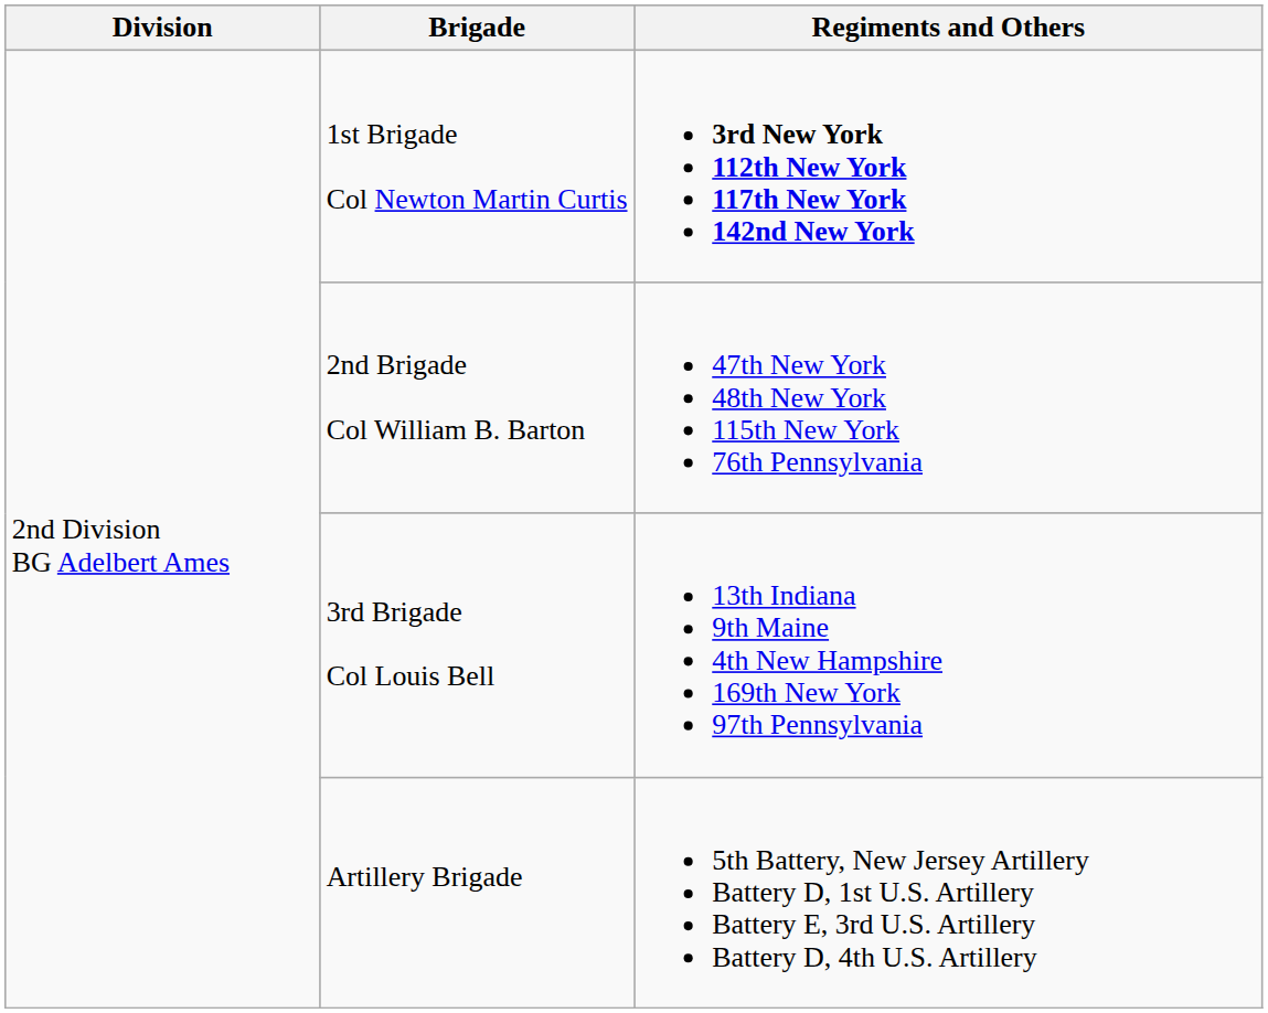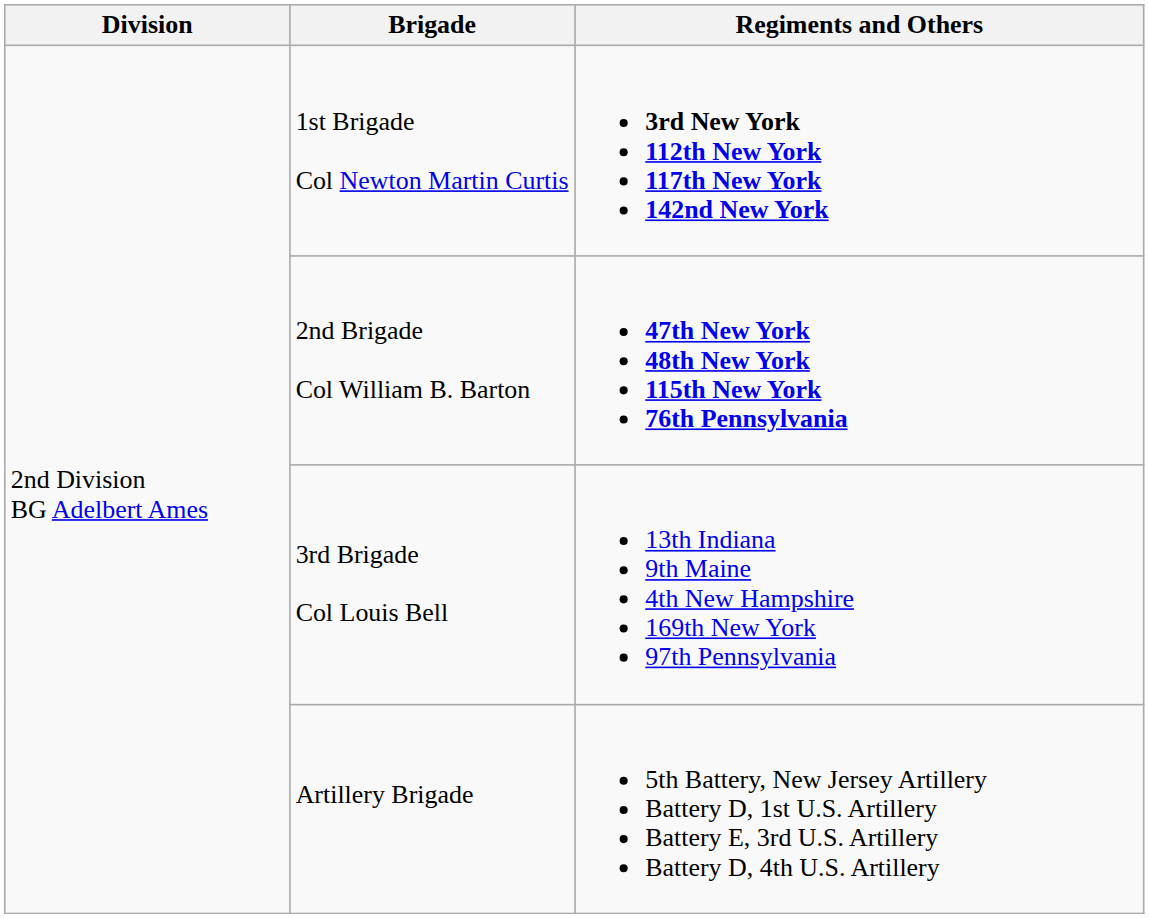2nd Brigade Col William B. Barton | Regiments and Others: normal -> bold
